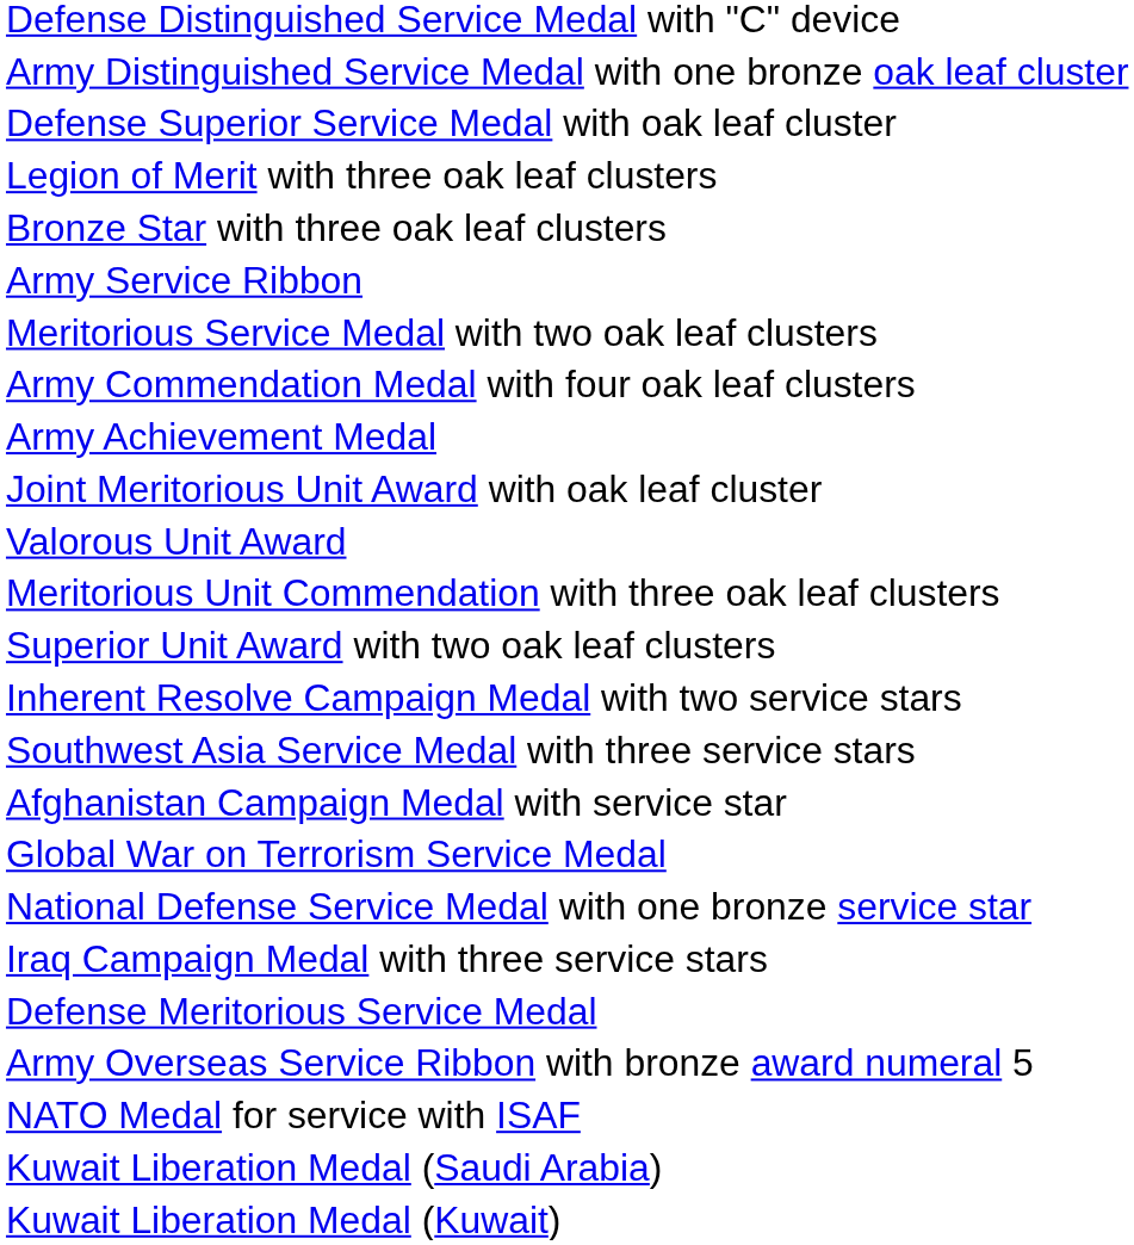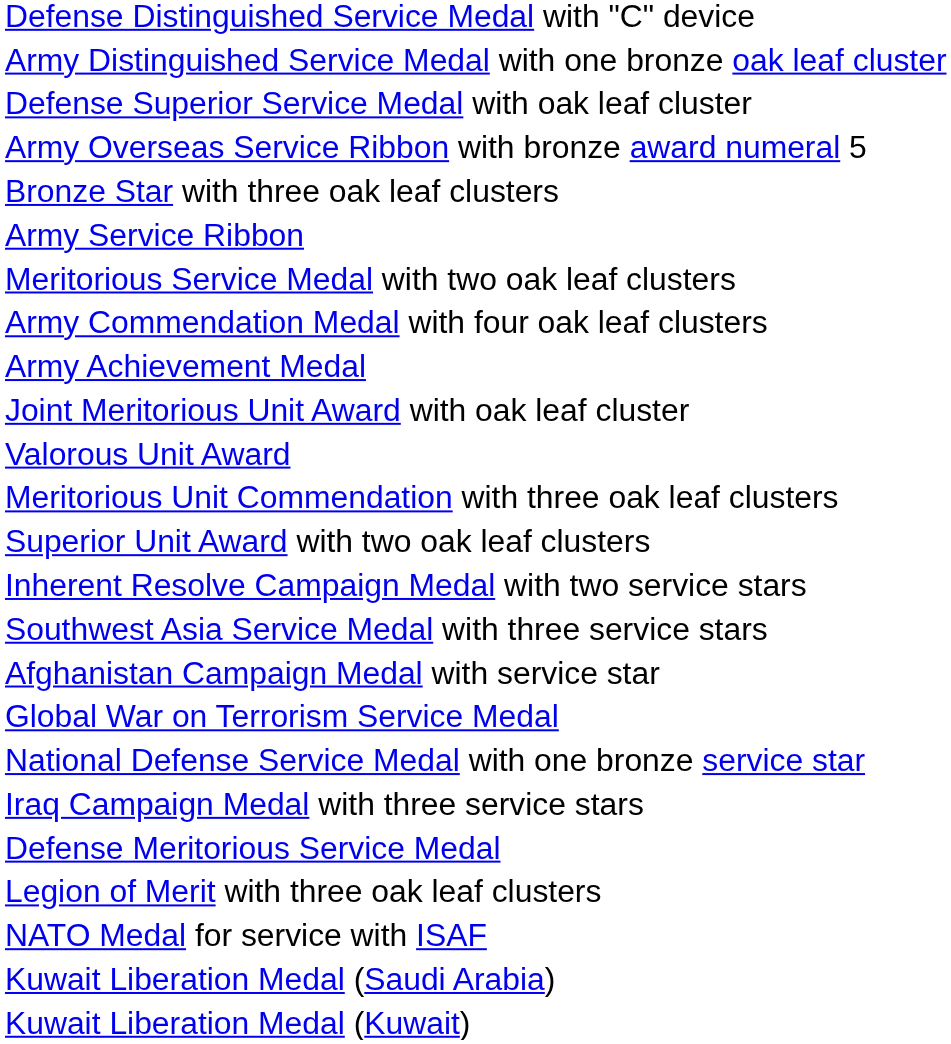row 4 | column 1: Legion of Merit with three oak leaf clusters -> Army Overseas Service Ribbon with bronze award numeral 5
row 21 | column 1: Army Overseas Service Ribbon with bronze award numeral 5 -> Legion of Merit with three oak leaf clusters
